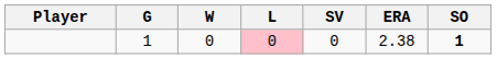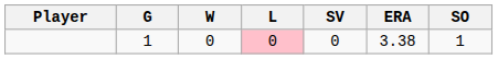row 2 | ERA: 2.38 -> 3.38
row 2 | SO: bold -> normal
